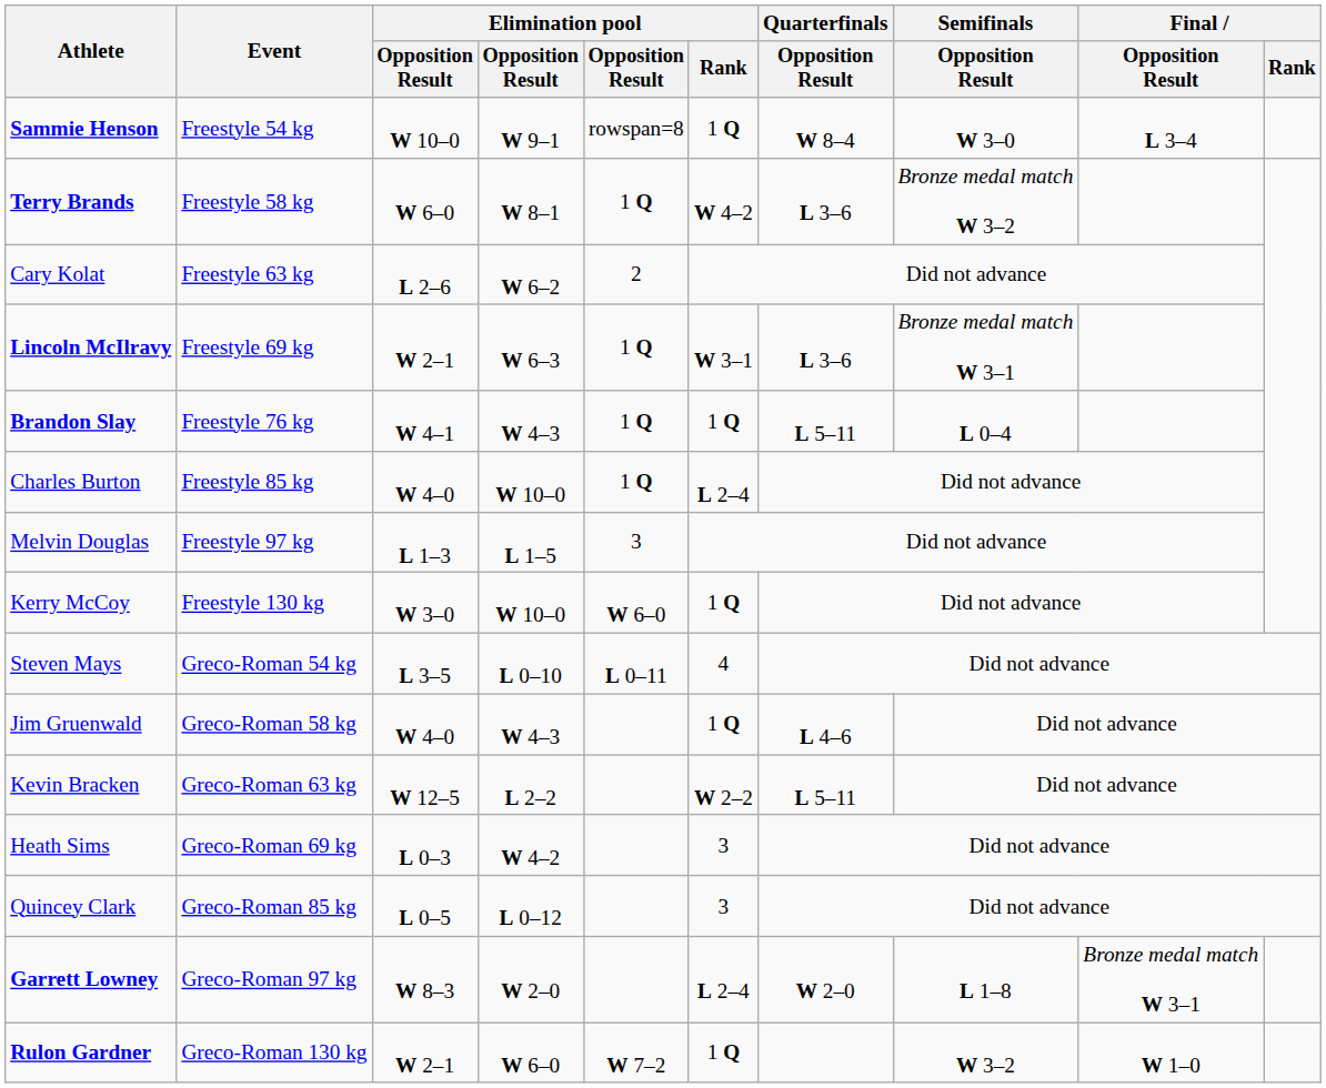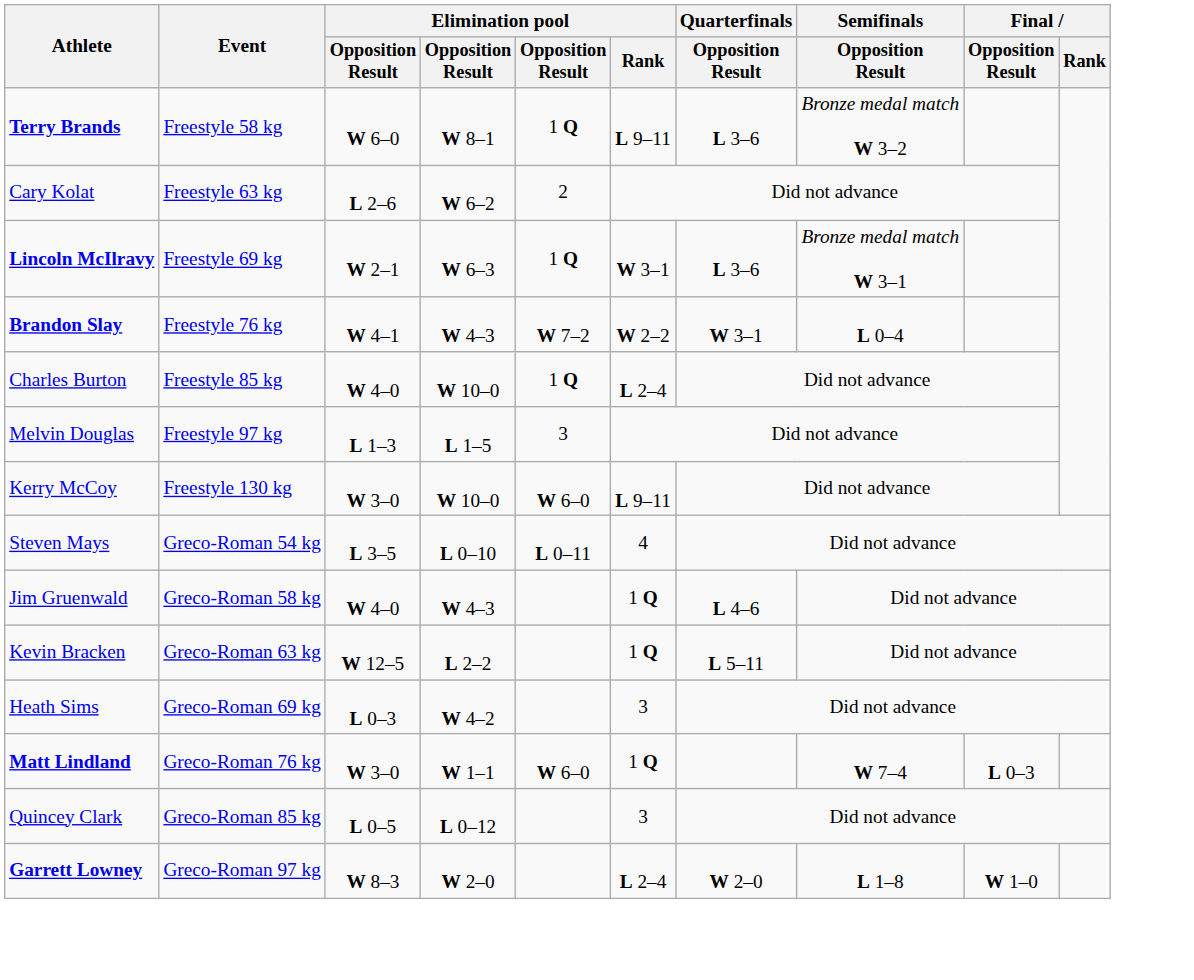- row: Sammie Henson | Freestyle 54 kg | W 10–0 | W 9–1 | rowspan=8 | 1 Q | W 8–4 | W 3–0 | L 3–4
Terry Brands | Elimination pool / Rank: W 4–2 -> L 9–11
Brandon Slay | column 5: 1 Q -> W 7–2
Brandon Slay | Elimination pool / Rank: 1 Q -> W 2–2
Brandon Slay | Quarterfinals / Opposition Result: L 5–11 -> W 3–1
Kerry McCoy | Elimination pool / Rank: 1 Q -> L 9–11
Kevin Bracken | Elimination pool / Rank: W 2–2 -> 1 Q
+ row: Matt Lindland | Greco-Roman 76 kg | W 3–0 | W 1–1 | W 6–0 | 1 Q | W 7–4 | L 0–3
Garrett Lowney | Final / Opposition Result: Bronze medal match W 3–1 -> W 1–0
- row: Rulon Gardner | Greco-Roman 130 kg | W 2–1 | W 6–0 | W 7–2 | 1 Q | W 3–2 | W 1–0
